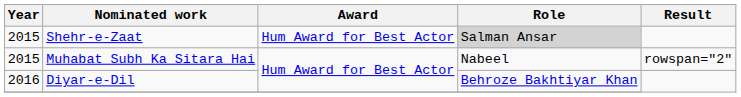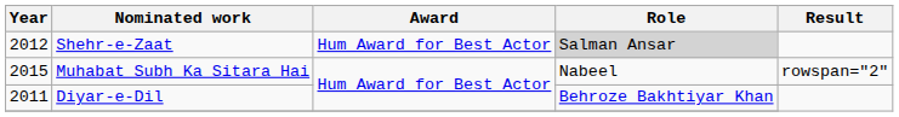Shehr-e-Zaat | Year: 2015 -> 2012
Diyar-e-Dil | Year: 2016 -> 2011
